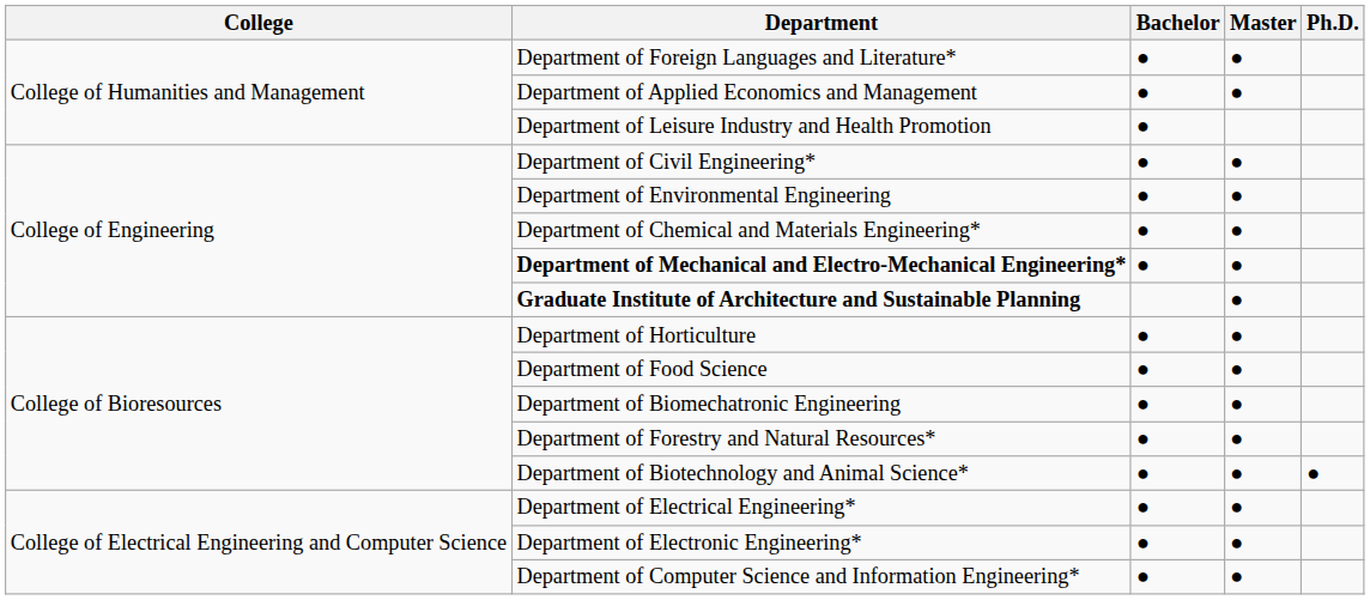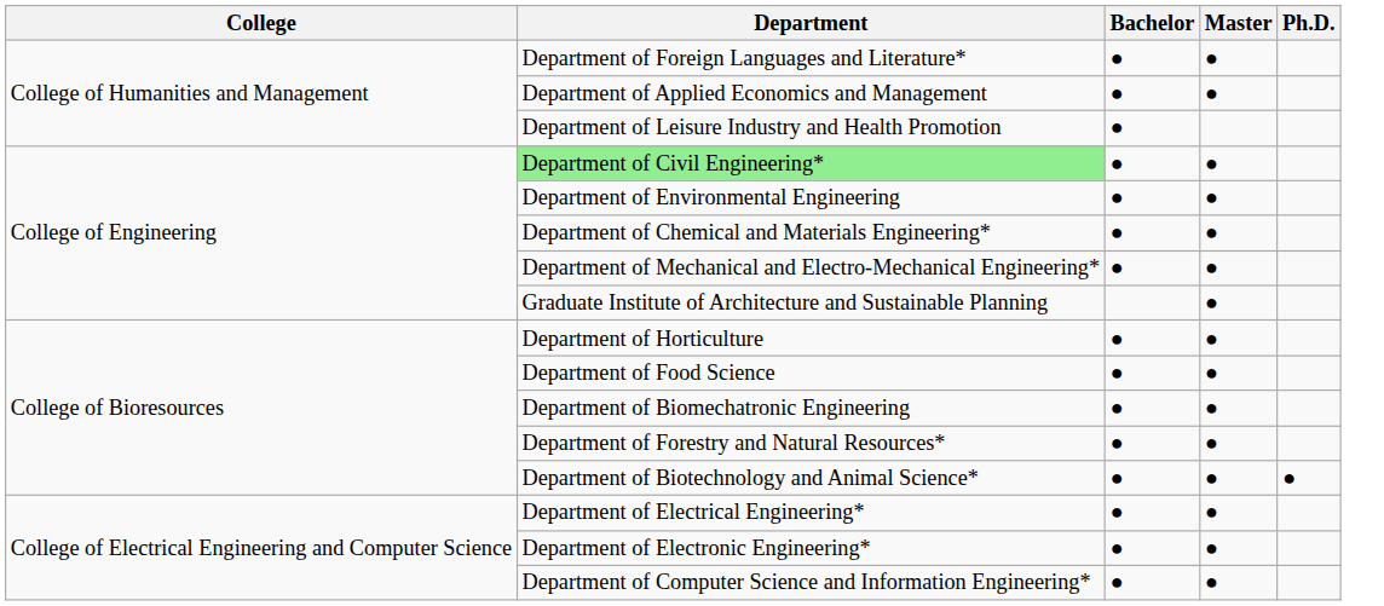Department of Civil Engineering* | Department: no background -> lightgreen background
Department of Mechanical and Electro-Mechanical Engineering* | Department: bold -> normal
Graduate Institute of Architecture and Sustainable Planning | Department: bold -> normal
